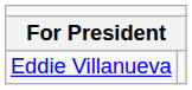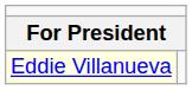Eddie Villanueva | column 1: no background -> lightyellow background
